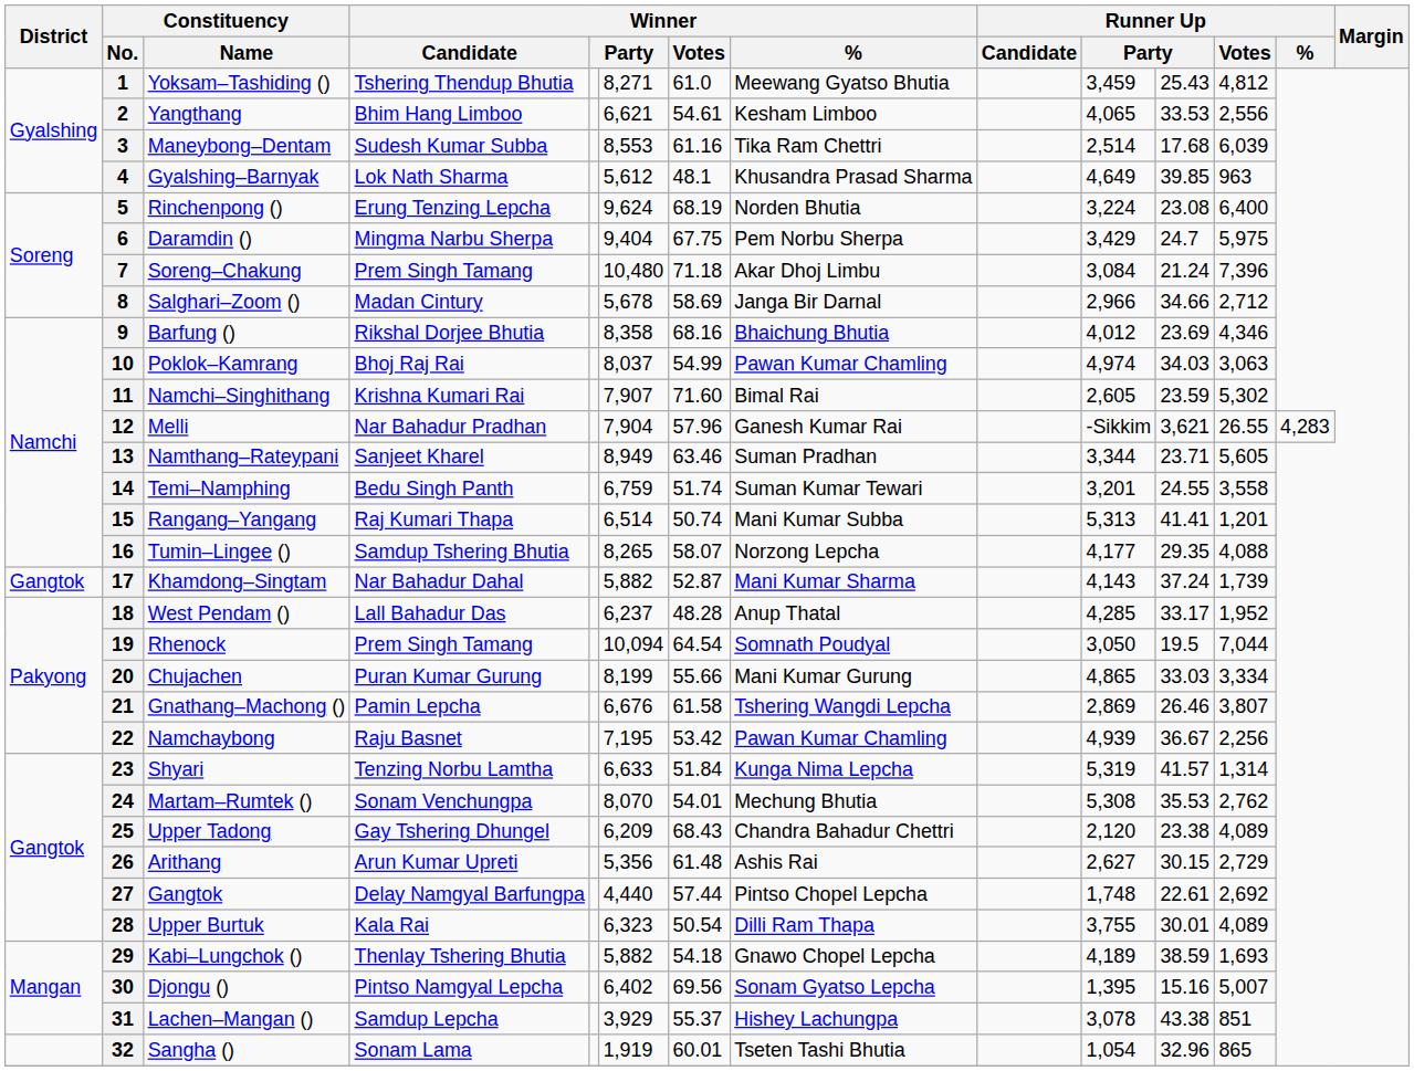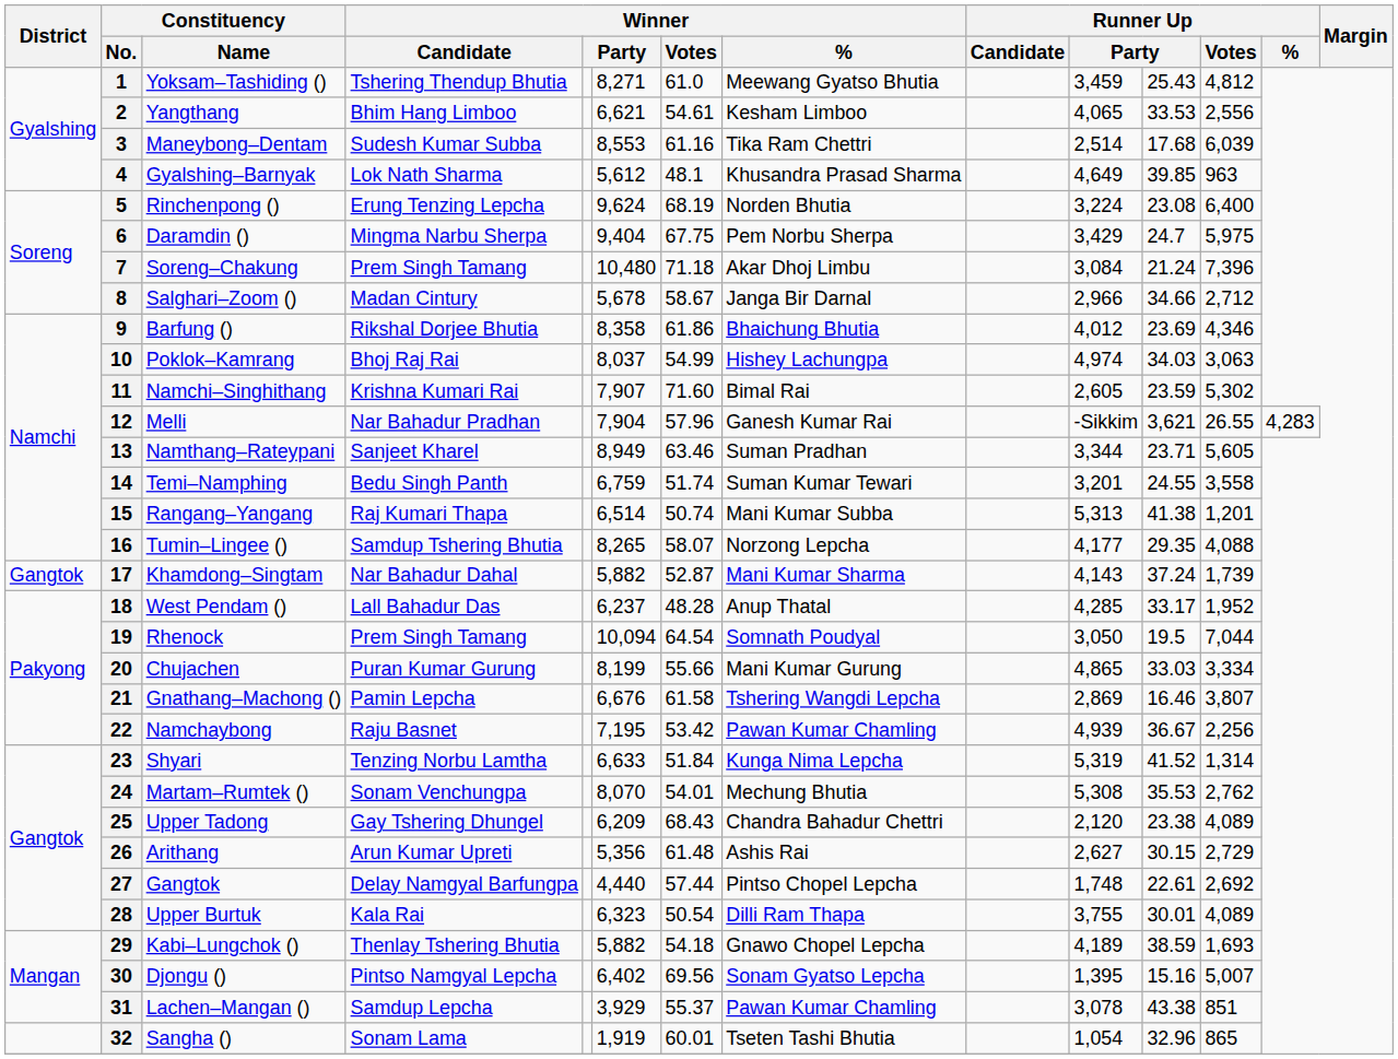8 | Winner / Votes: 58.69 -> 58.67
9 | Winner / Votes: 68.16 -> 61.86
10 | Winner / %: Pawan Kumar Chamling -> Hishey Lachungpa
15 | column 11: 41.41 -> 41.38
21 | column 11: 26.46 -> 16.46
23 | column 11: 41.57 -> 41.52
31 | Winner / %: Hishey Lachungpa -> Pawan Kumar Chamling
